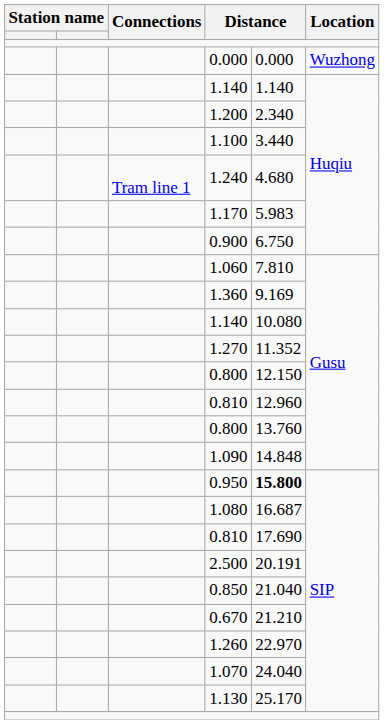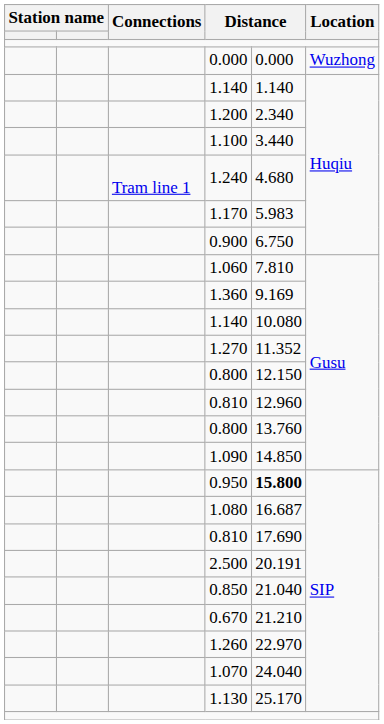1.090 | column 5: 14.848 -> 14.850
